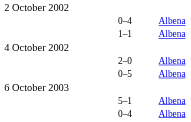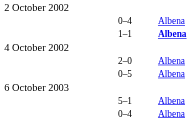1–1 | column 3: normal -> bold
